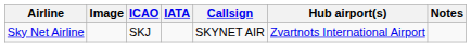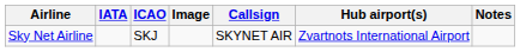columns swapped: IATA <-> Image
